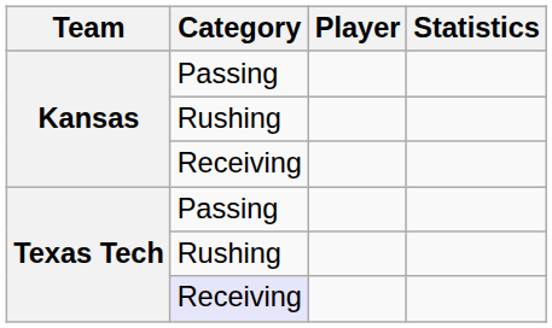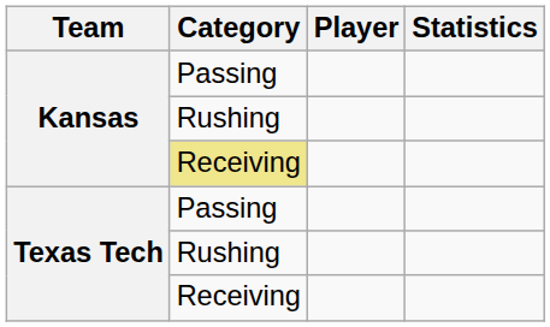Kansas / Receiving | Category: no background -> khaki background
Texas Tech / Receiving | Category: lavender background -> no background
